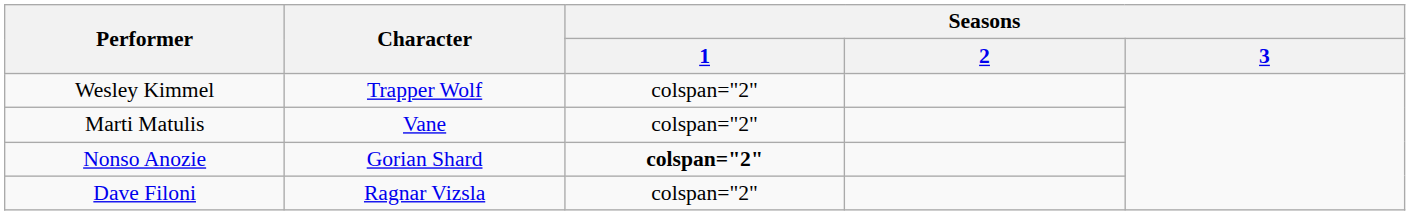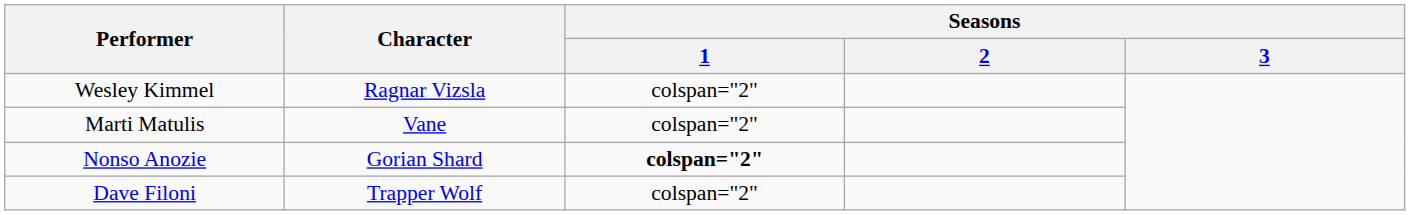Wesley Kimmel | Character: Trapper Wolf -> Ragnar Vizsla
Dave Filoni | Character: Ragnar Vizsla -> Trapper Wolf
